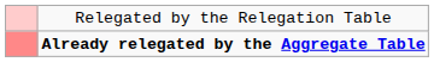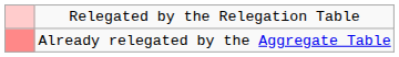row 2 | column 2: bold -> normal
